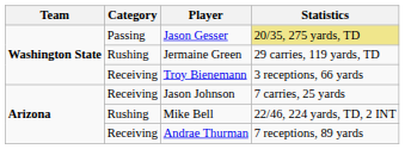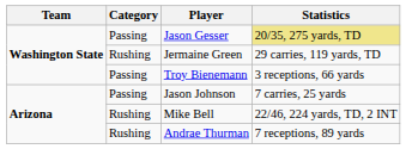Troy Bienemann | Category: Receiving -> Passing
Jason Johnson | Category: Receiving -> Passing
Andrae Thurman | Category: Receiving -> Rushing
